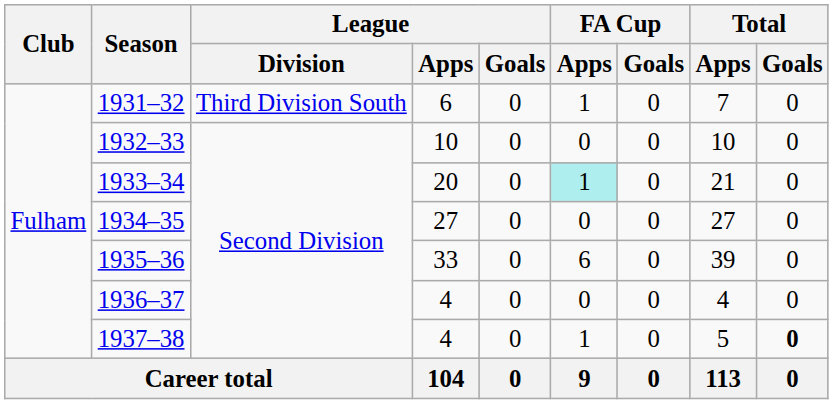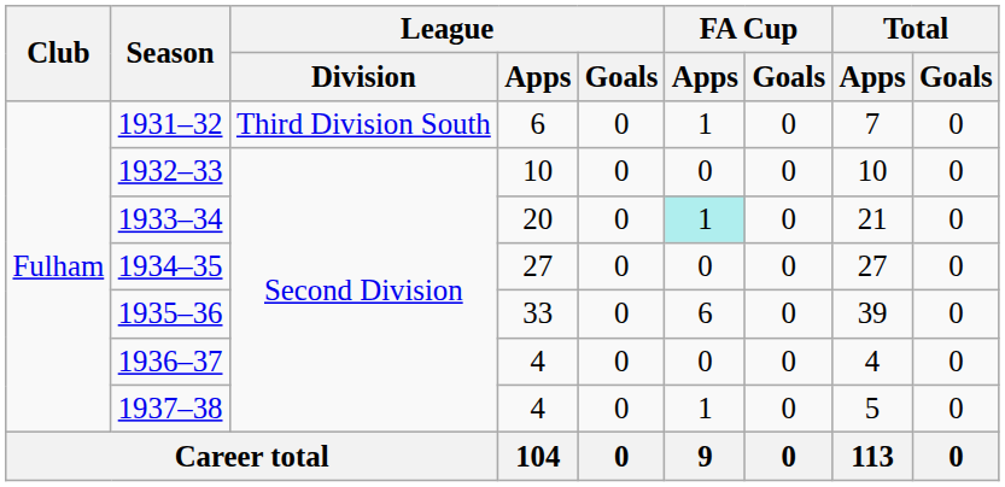1937–38 | Total / Goals: bold -> normal
